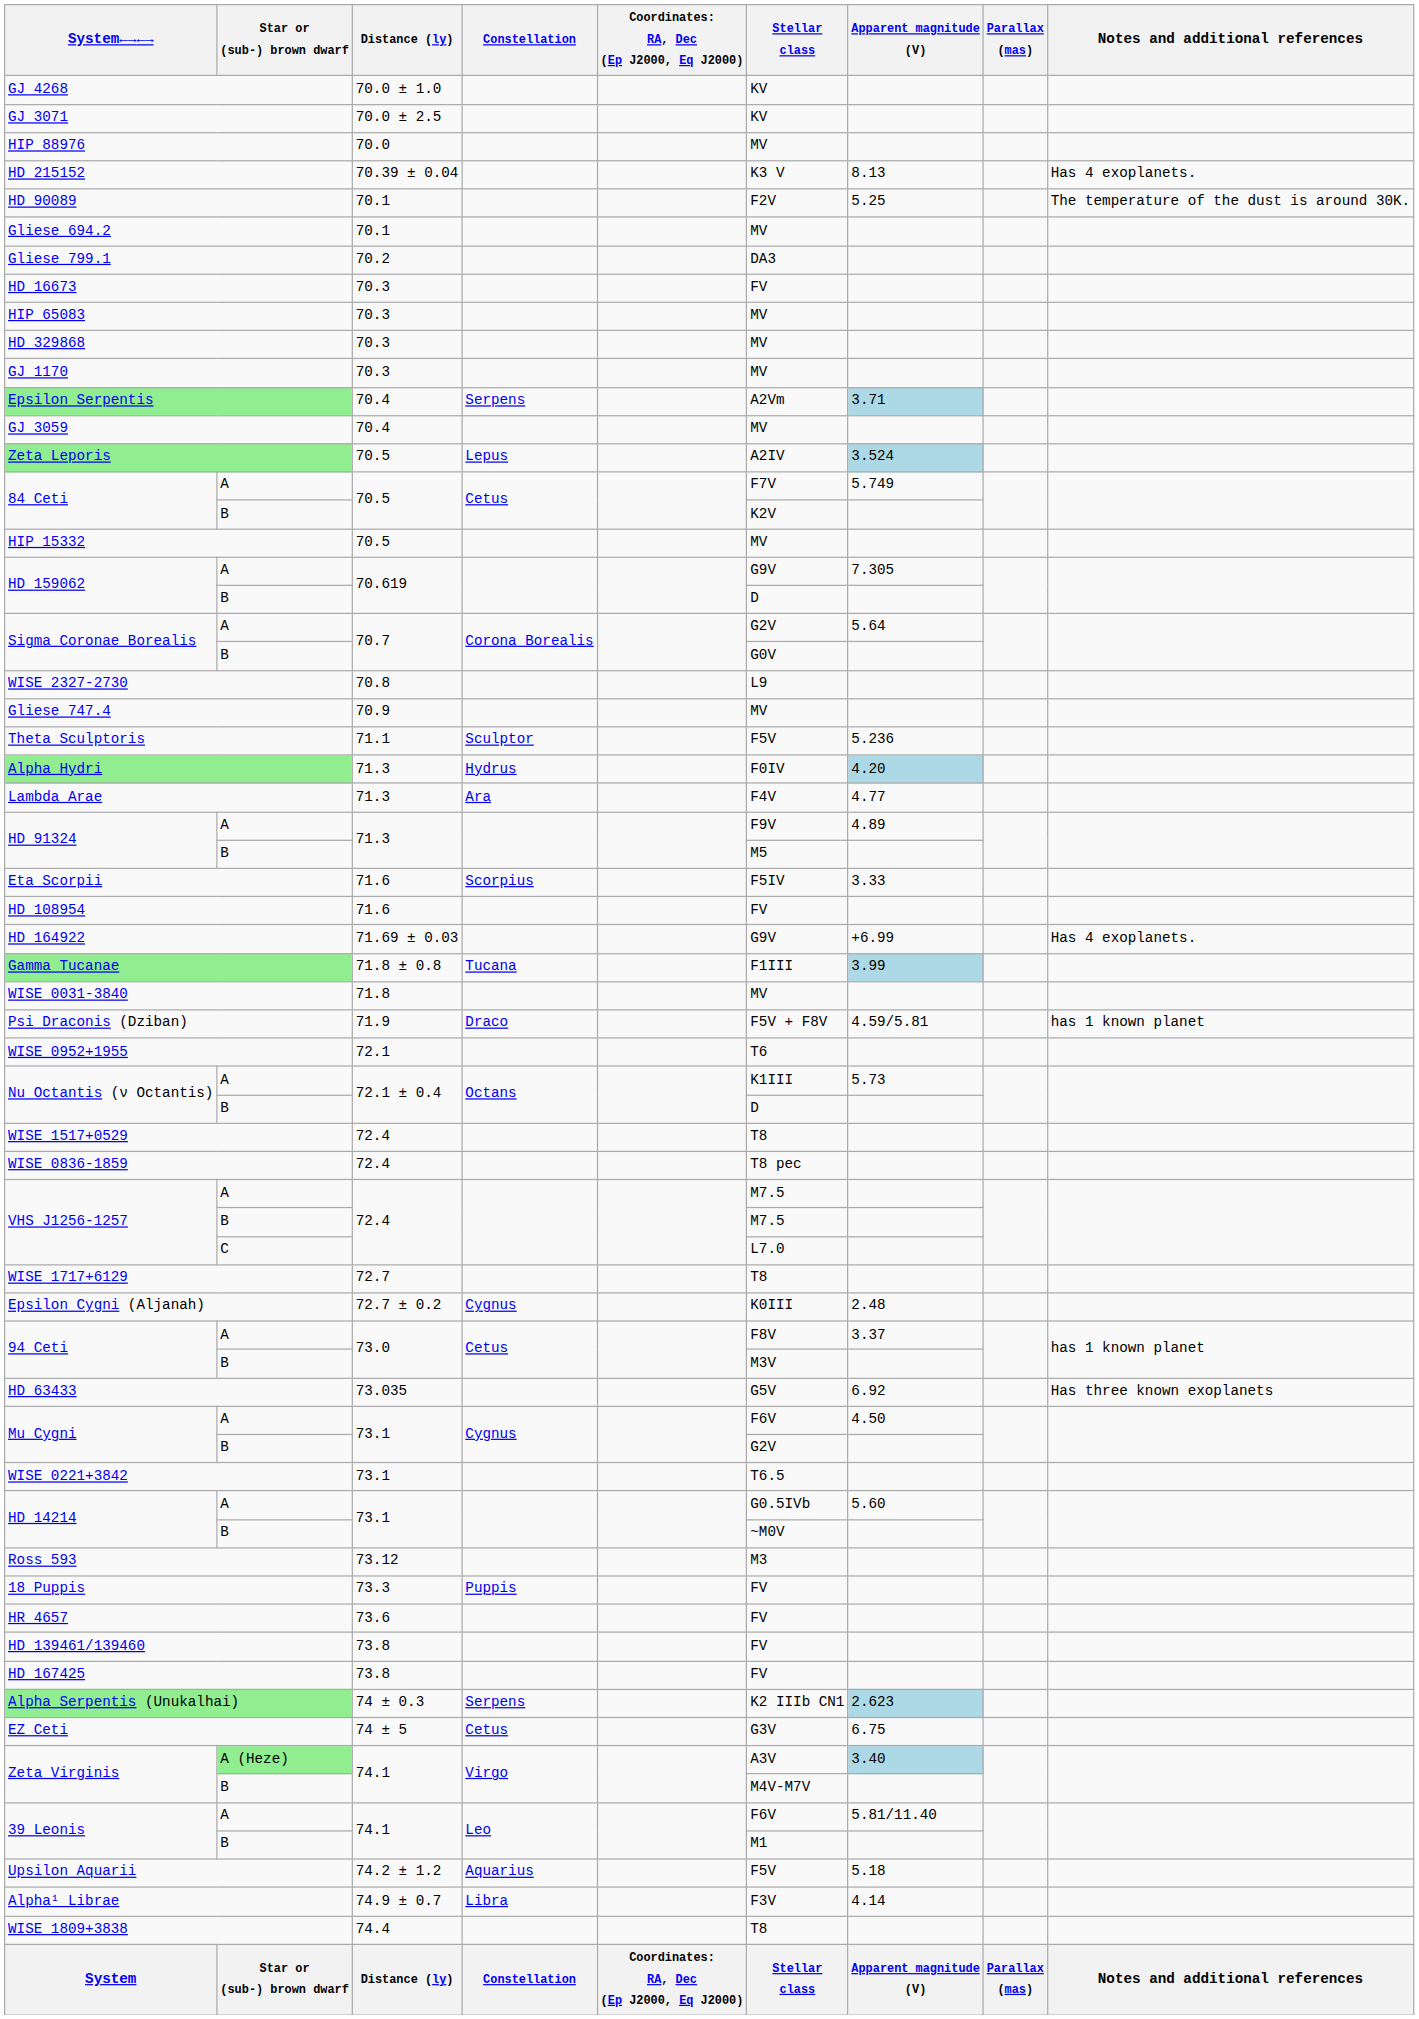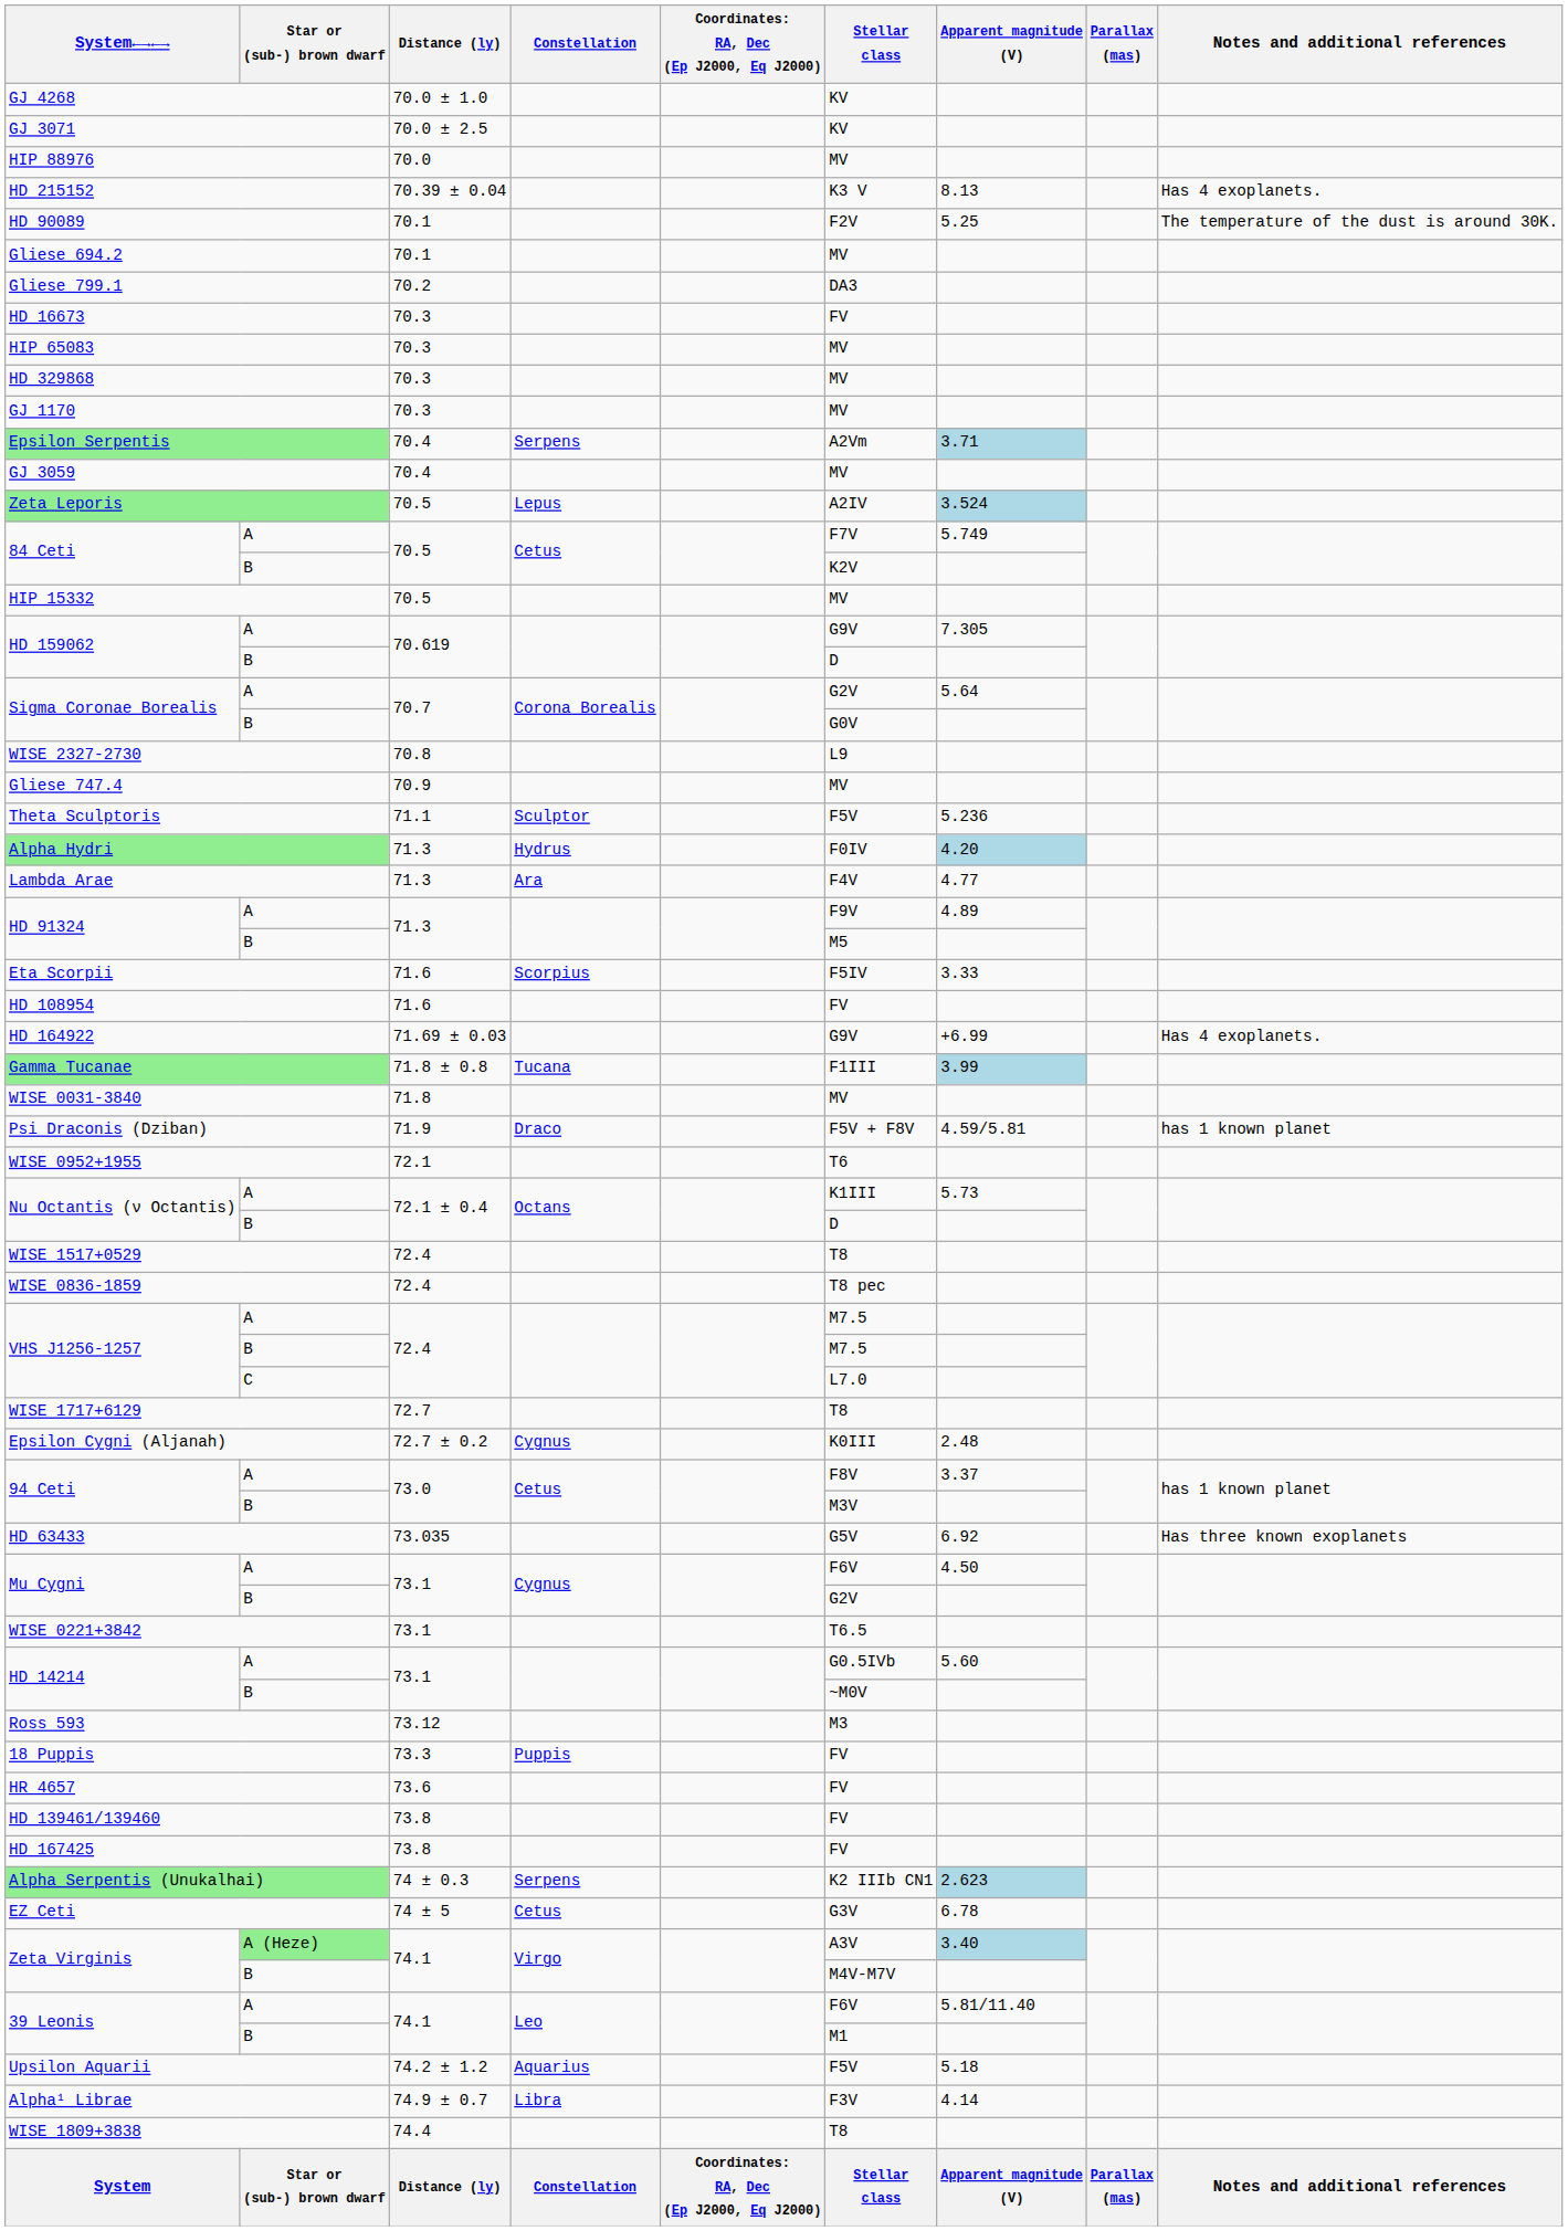EZ Ceti | Apparent magnitude (V): 6.75 -> 6.78
